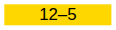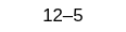row 1 | column 1: gold background -> no background
